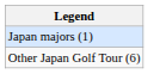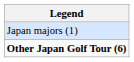row 3 | column 1: normal -> bold
